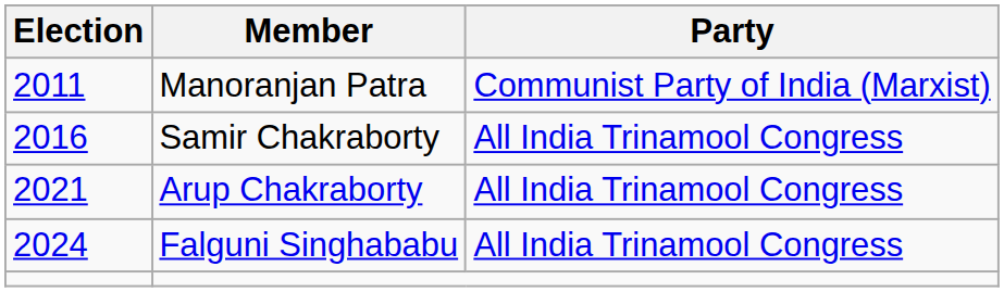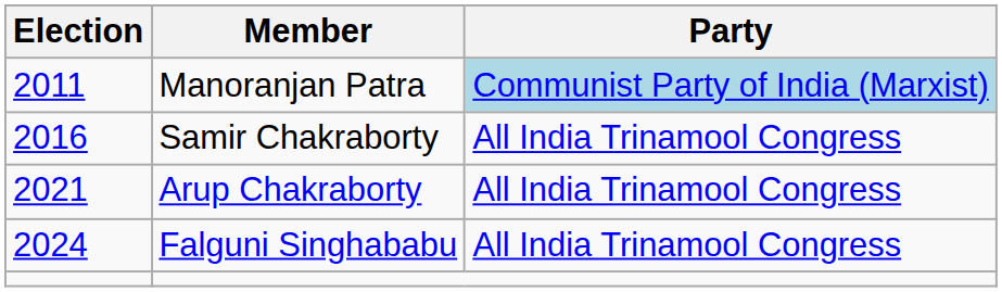Manoranjan Patra | Party: no background -> lightblue background
